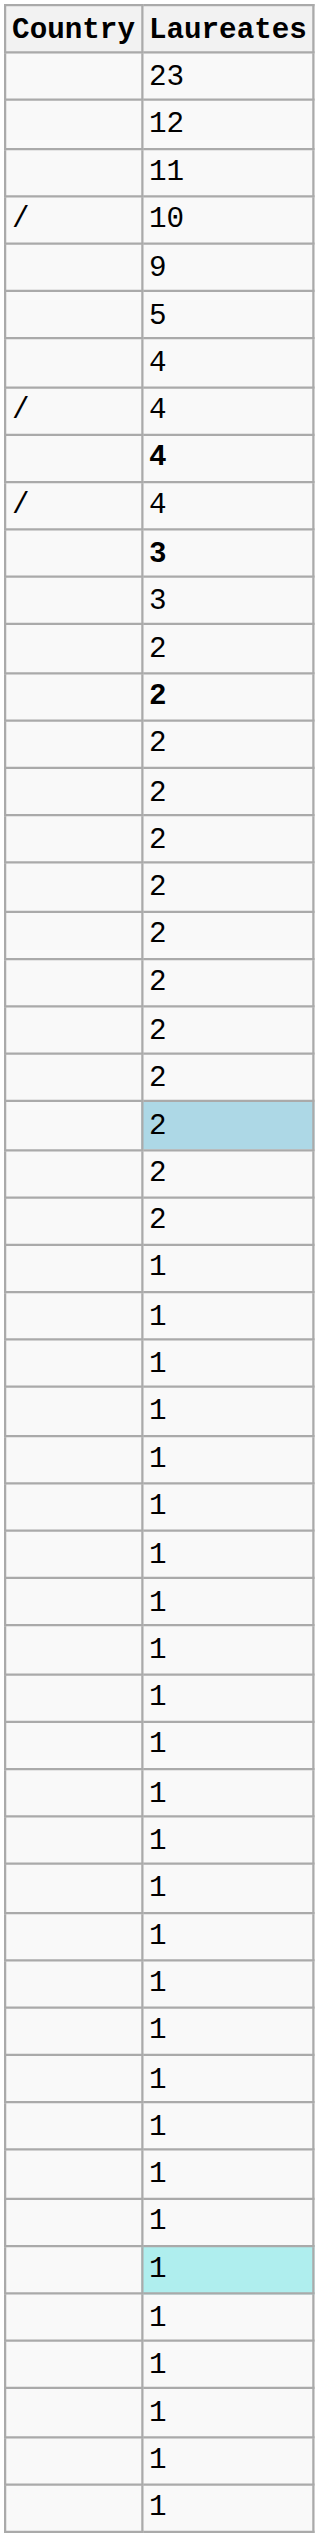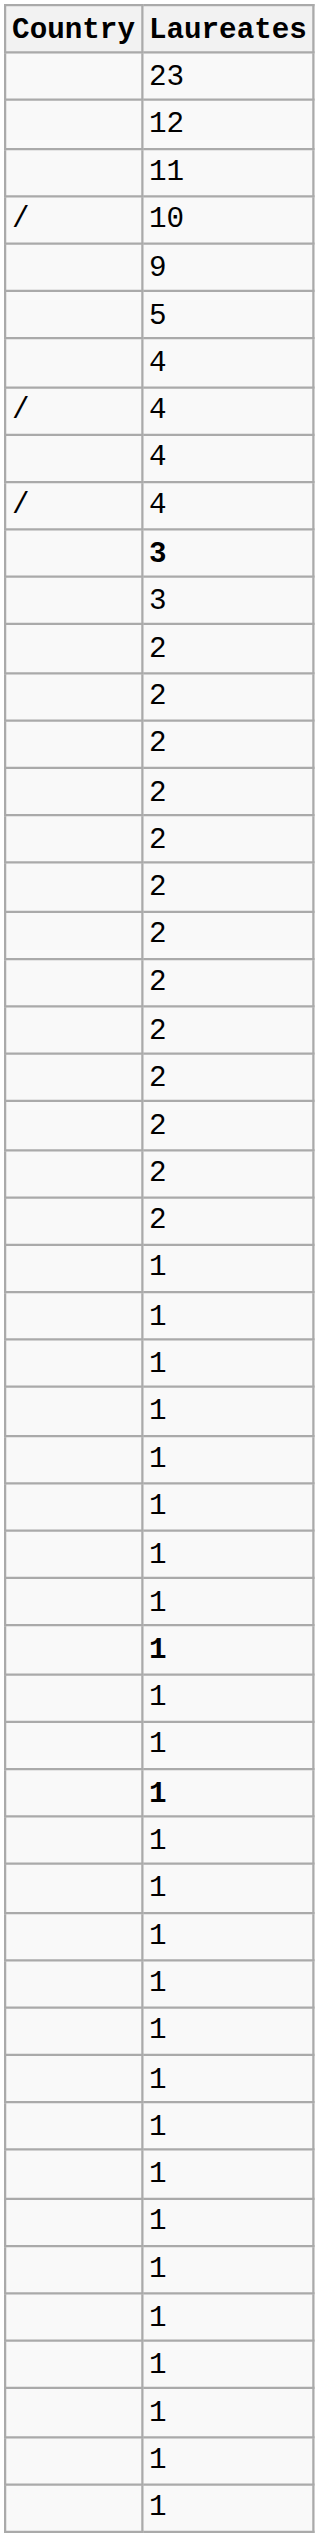row 10 | Laureates: bold -> normal
row 15 | Laureates: bold -> normal
row 24 | Laureates: lightblue background -> no background
row 35 | Laureates: normal -> bold
row 38 | Laureates: normal -> bold
row 48 | Laureates: paleturquoise background -> no background
